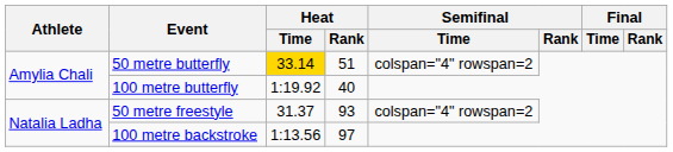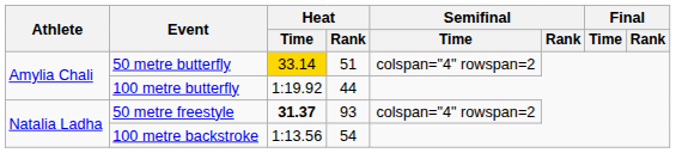100 metre butterfly | Heat / Rank: 40 -> 44
50 metre freestyle | Heat / Time: normal -> bold
100 metre backstroke | Heat / Rank: 97 -> 54
